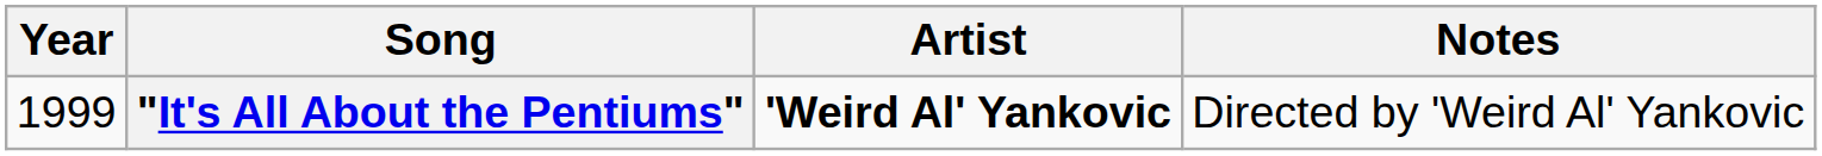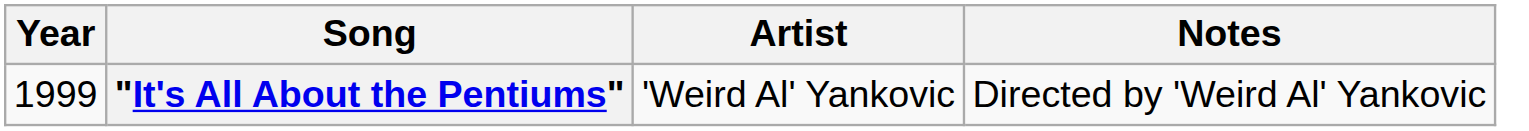row 2 | Artist: bold -> normal
